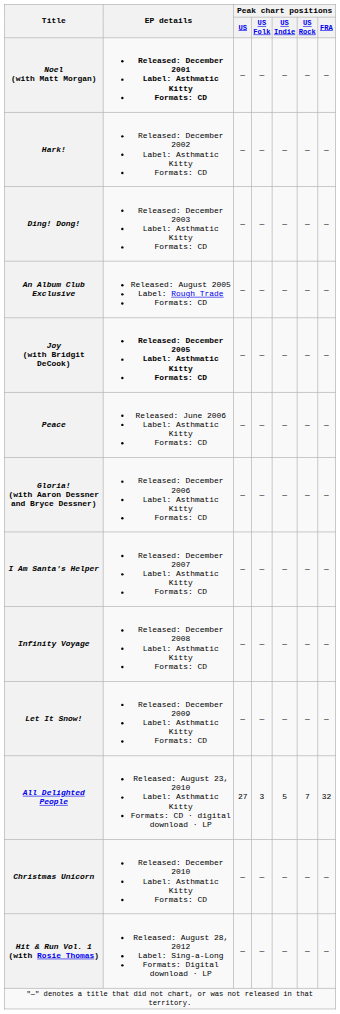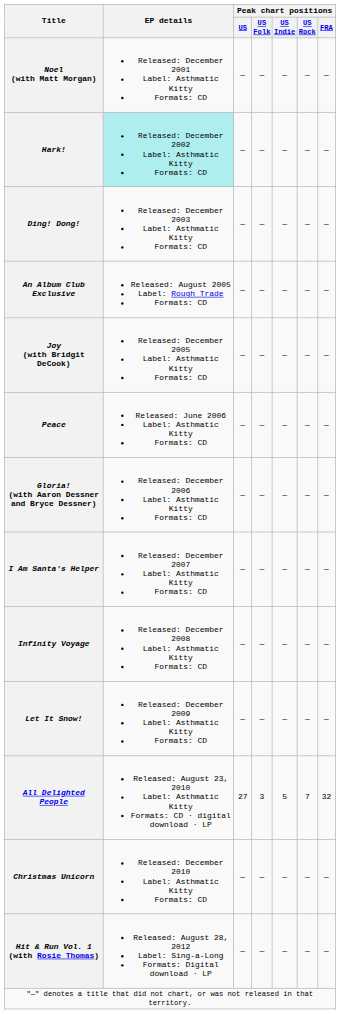Noel (with Matt Morgan) | EP details: bold -> normal
Hark! | EP details: no background -> paleturquoise background
Joy (with Bridgit DeCook) | EP details: bold -> normal
